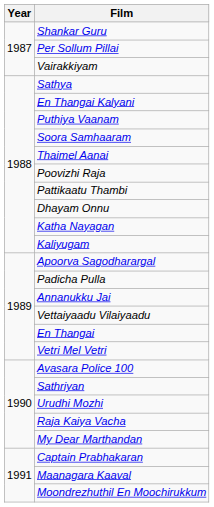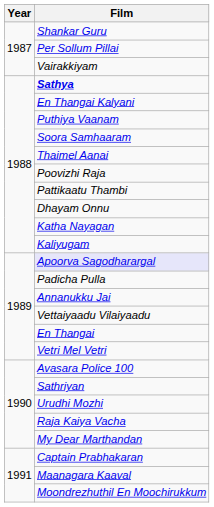Sathya | Film: normal -> bold
Apoorva Sagodharargal | Film: no background -> lavender background
